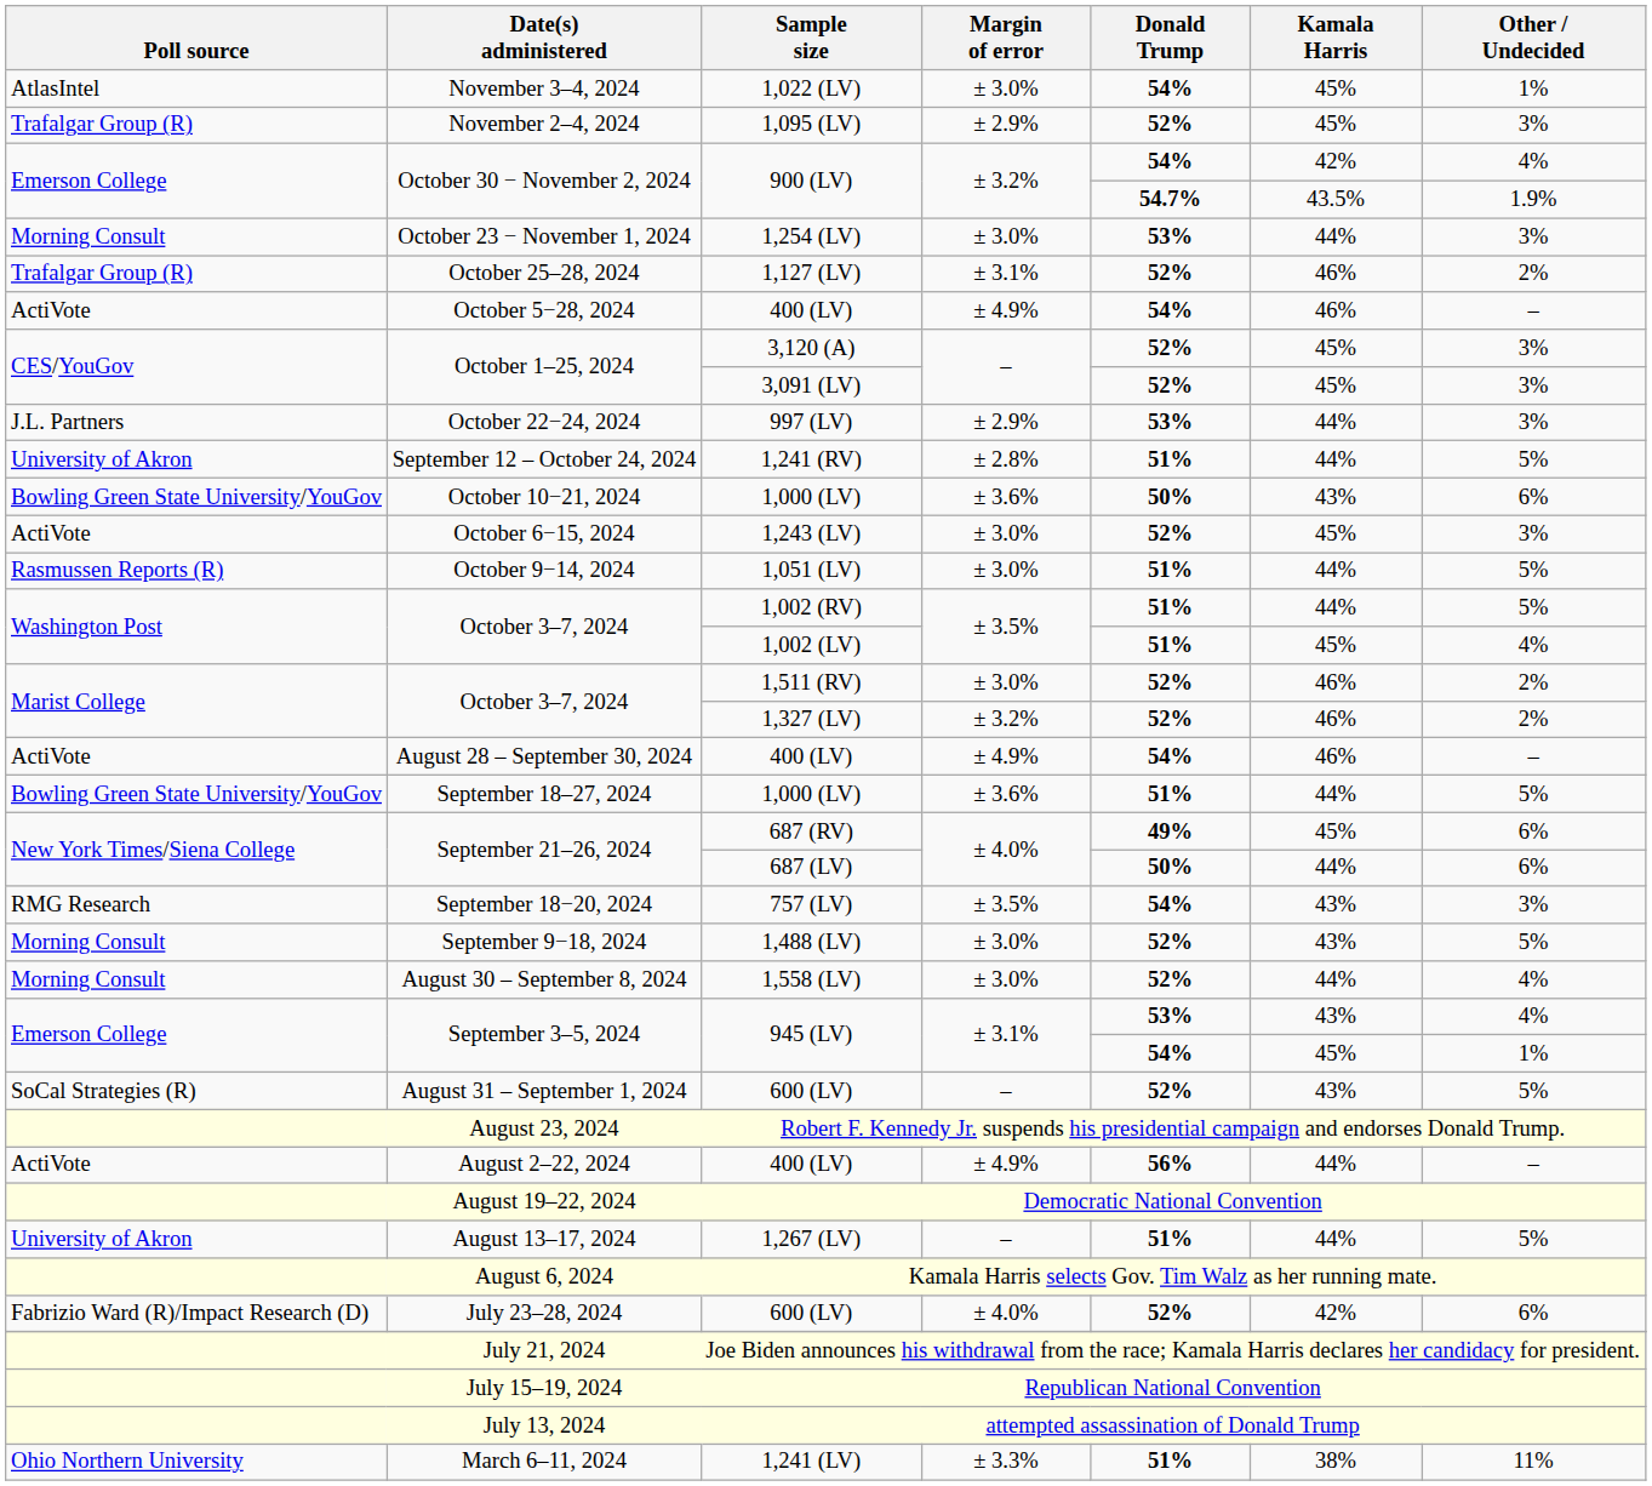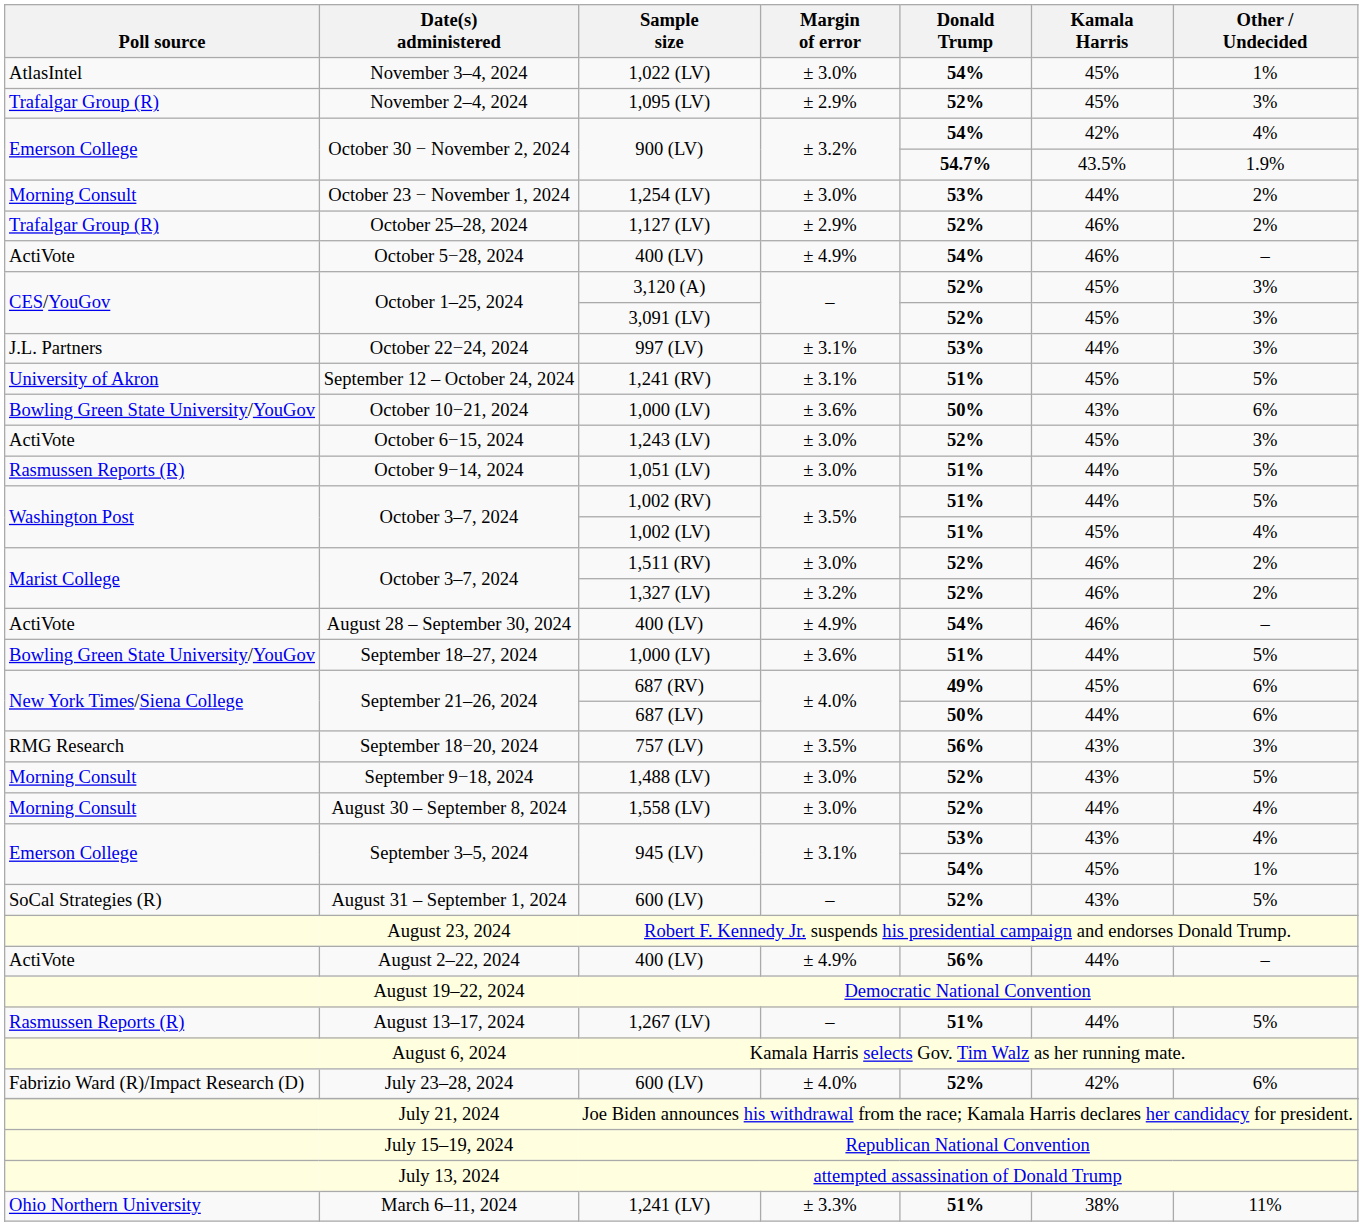1,254 (LV) | Other / Undecided: 3% -> 2%
1,127 (LV) | Margin of error: ± 3.1% -> ± 2.9%
997 (LV) | Margin of error: ± 2.9% -> ± 3.1%
1,241 (RV) | Margin of error: ± 2.8% -> ± 3.1%
1,241 (RV) | Kamala Harris: 44% -> 45%
757 (LV) | Donald Trump: 54% -> 56%
1,267 (LV) | Poll source: University of Akron -> Rasmussen Reports (R)
